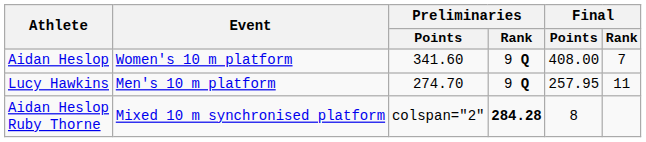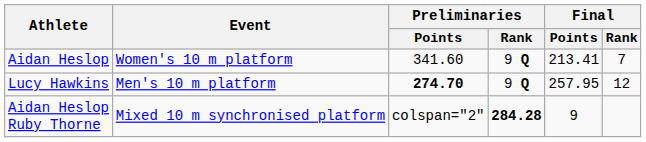Aidan Heslop | Final / Points: 408.00 -> 213.41
Lucy Hawkins | Preliminaries / Points: normal -> bold
Lucy Hawkins | Final / Rank: 11 -> 12
Aidan Heslop Ruby Thorne | Final / Points: 8 -> 9
